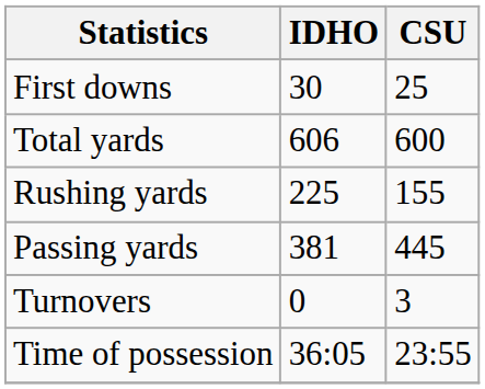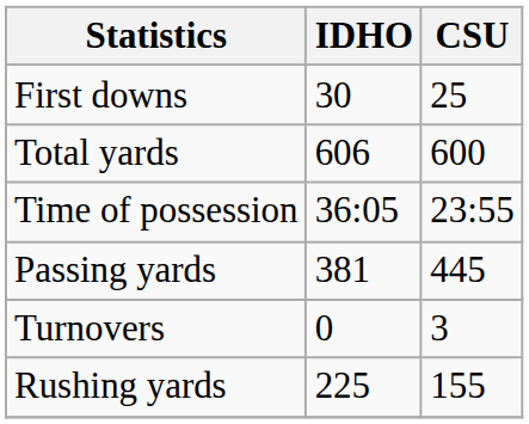rows swapped: Rushing yards <-> Time of possession
